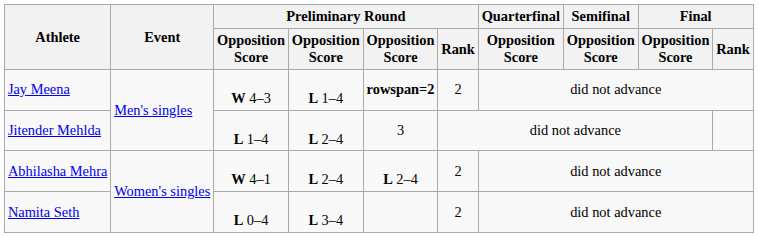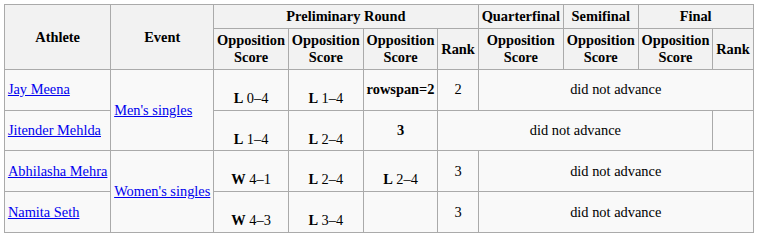Jay Meena | column 3: W 4–3 -> L 0–4
Jitender Mehlda | column 5: normal -> bold
Abhilasha Mehra | Preliminary Round / Rank: 2 -> 3
Namita Seth | column 3: L 0–4 -> W 4–3
Namita Seth | Preliminary Round / Rank: 2 -> 3
